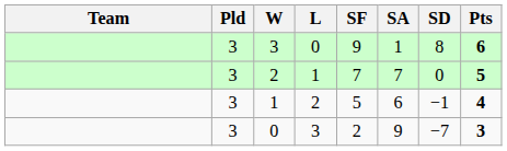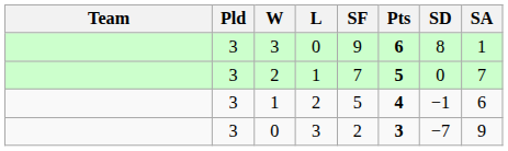columns swapped: SA <-> Pts
